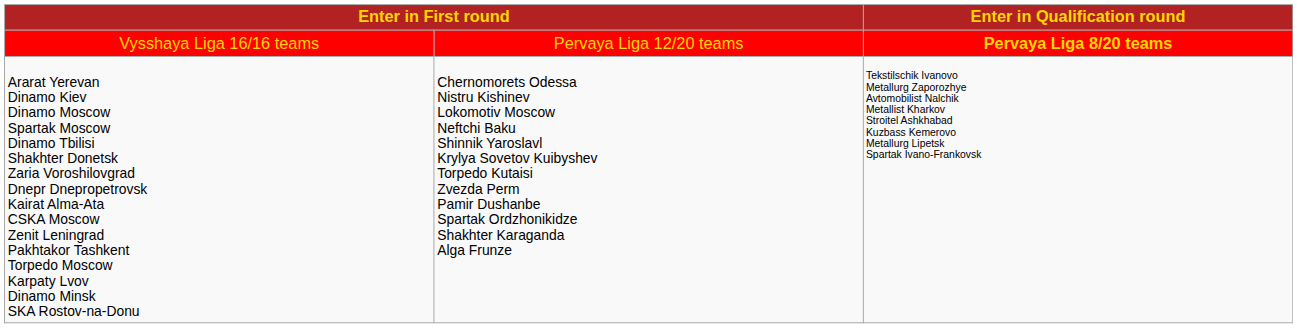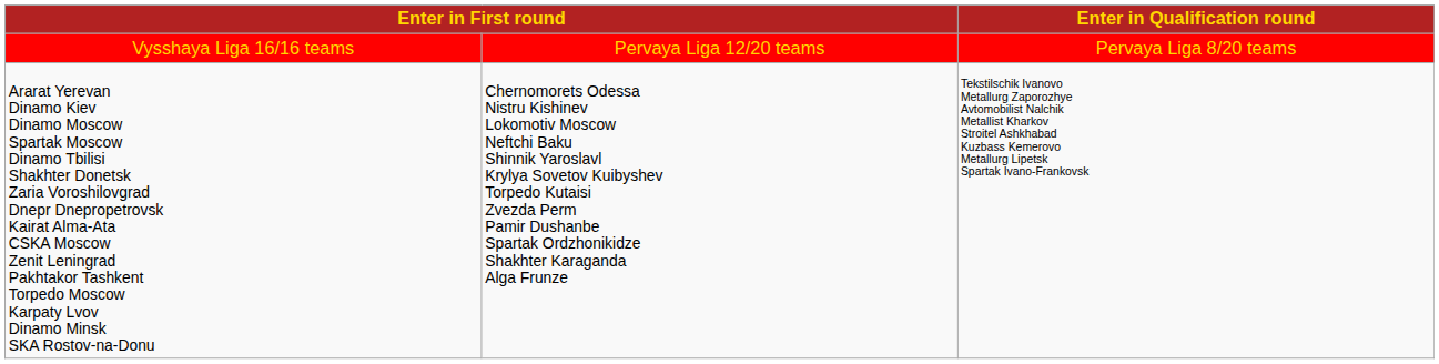Vysshaya Liga 16/16 teams | Enter in Qualification round: bold -> normal
